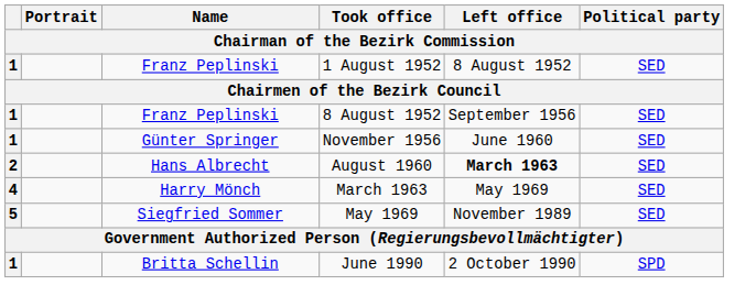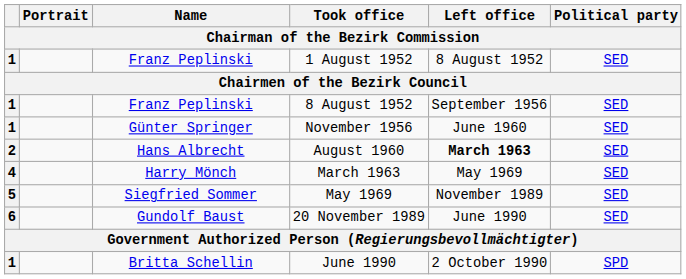+ row: 6 | Gundolf Baust | 20 November 1989 | June 1990 | SED
